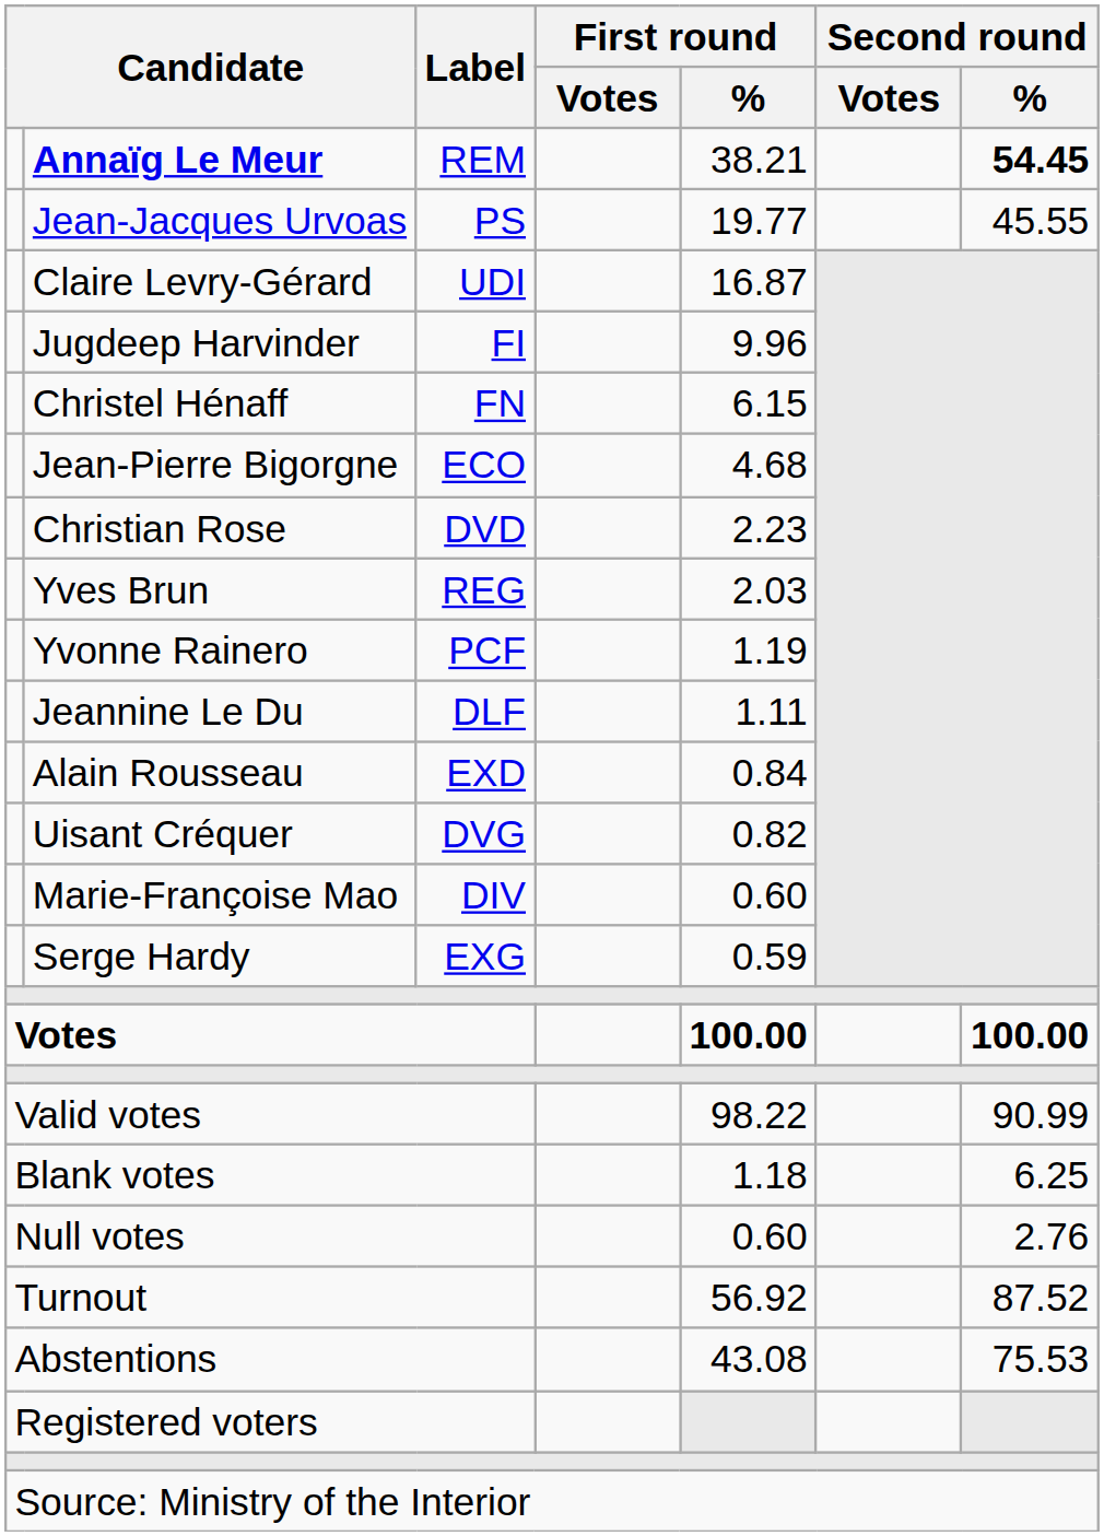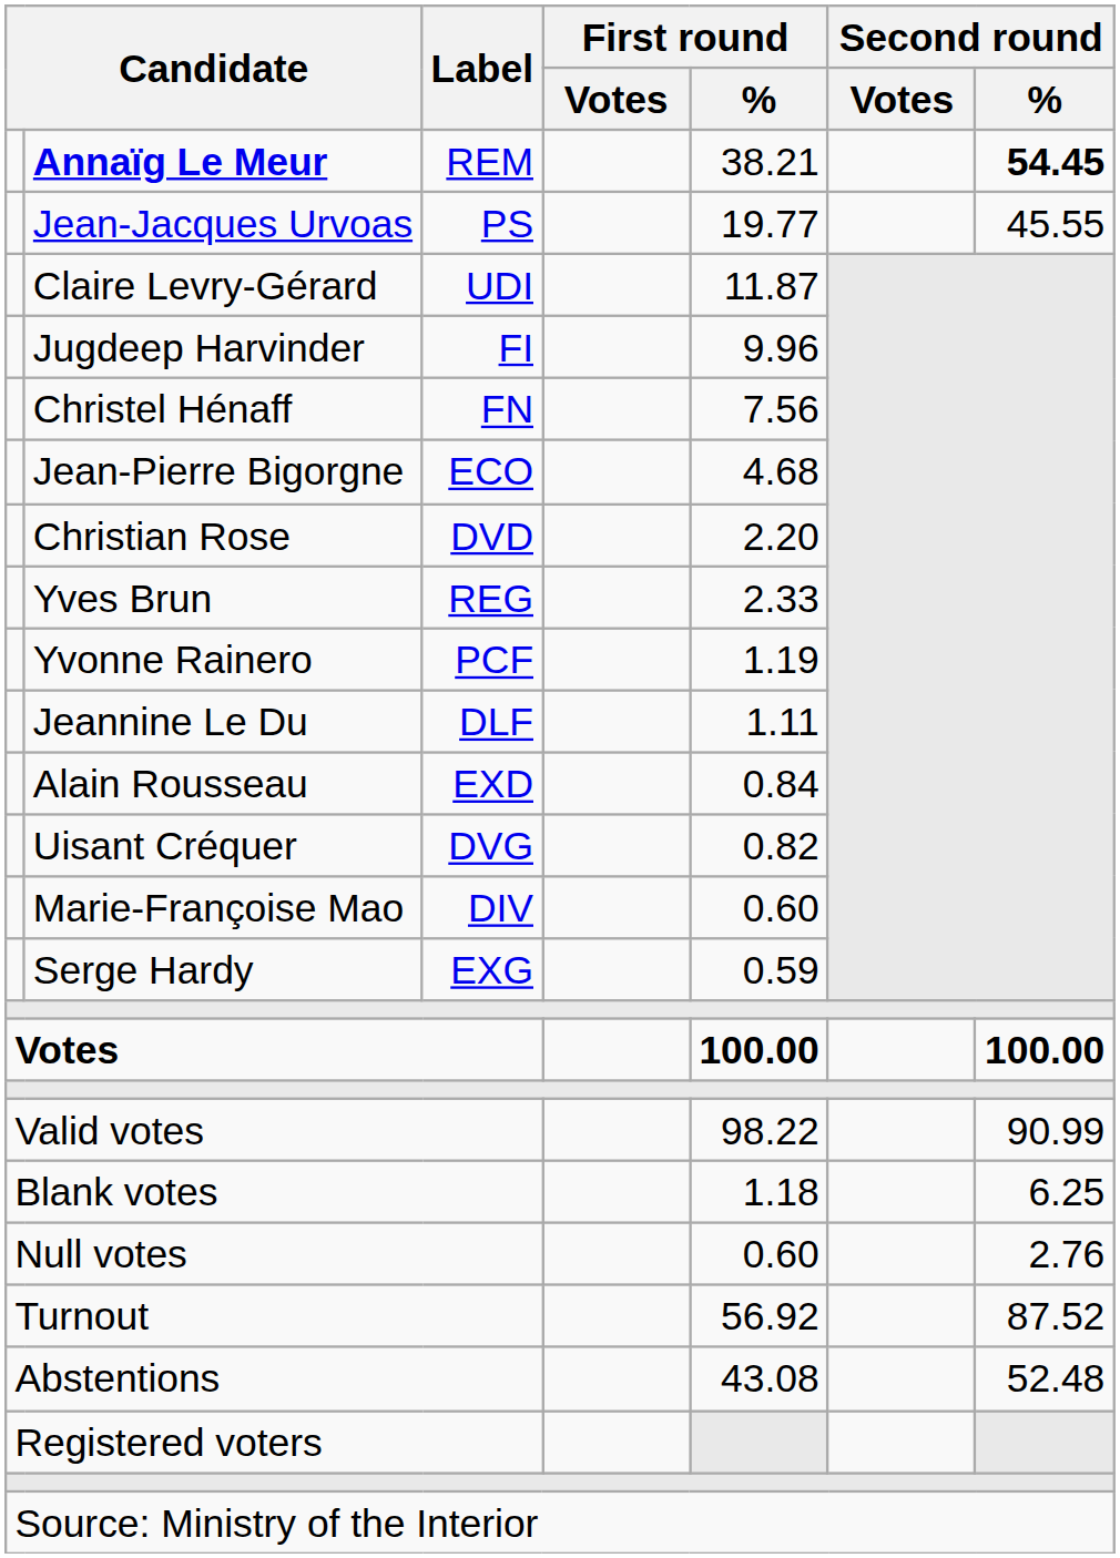Claire Levry-Gérard | First round / %: 16.87 -> 11.87
Christel Hénaff | First round / %: 6.15 -> 7.56
Christian Rose | First round / %: 2.23 -> 2.20
Yves Brun | First round / %: 2.03 -> 2.33
Abstentions | Second round / %: 75.53 -> 52.48
